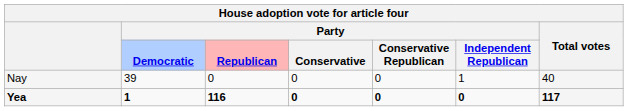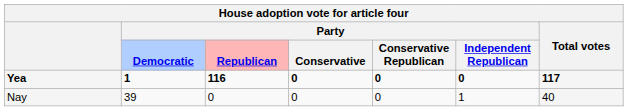rows swapped: Yea <-> Nay
